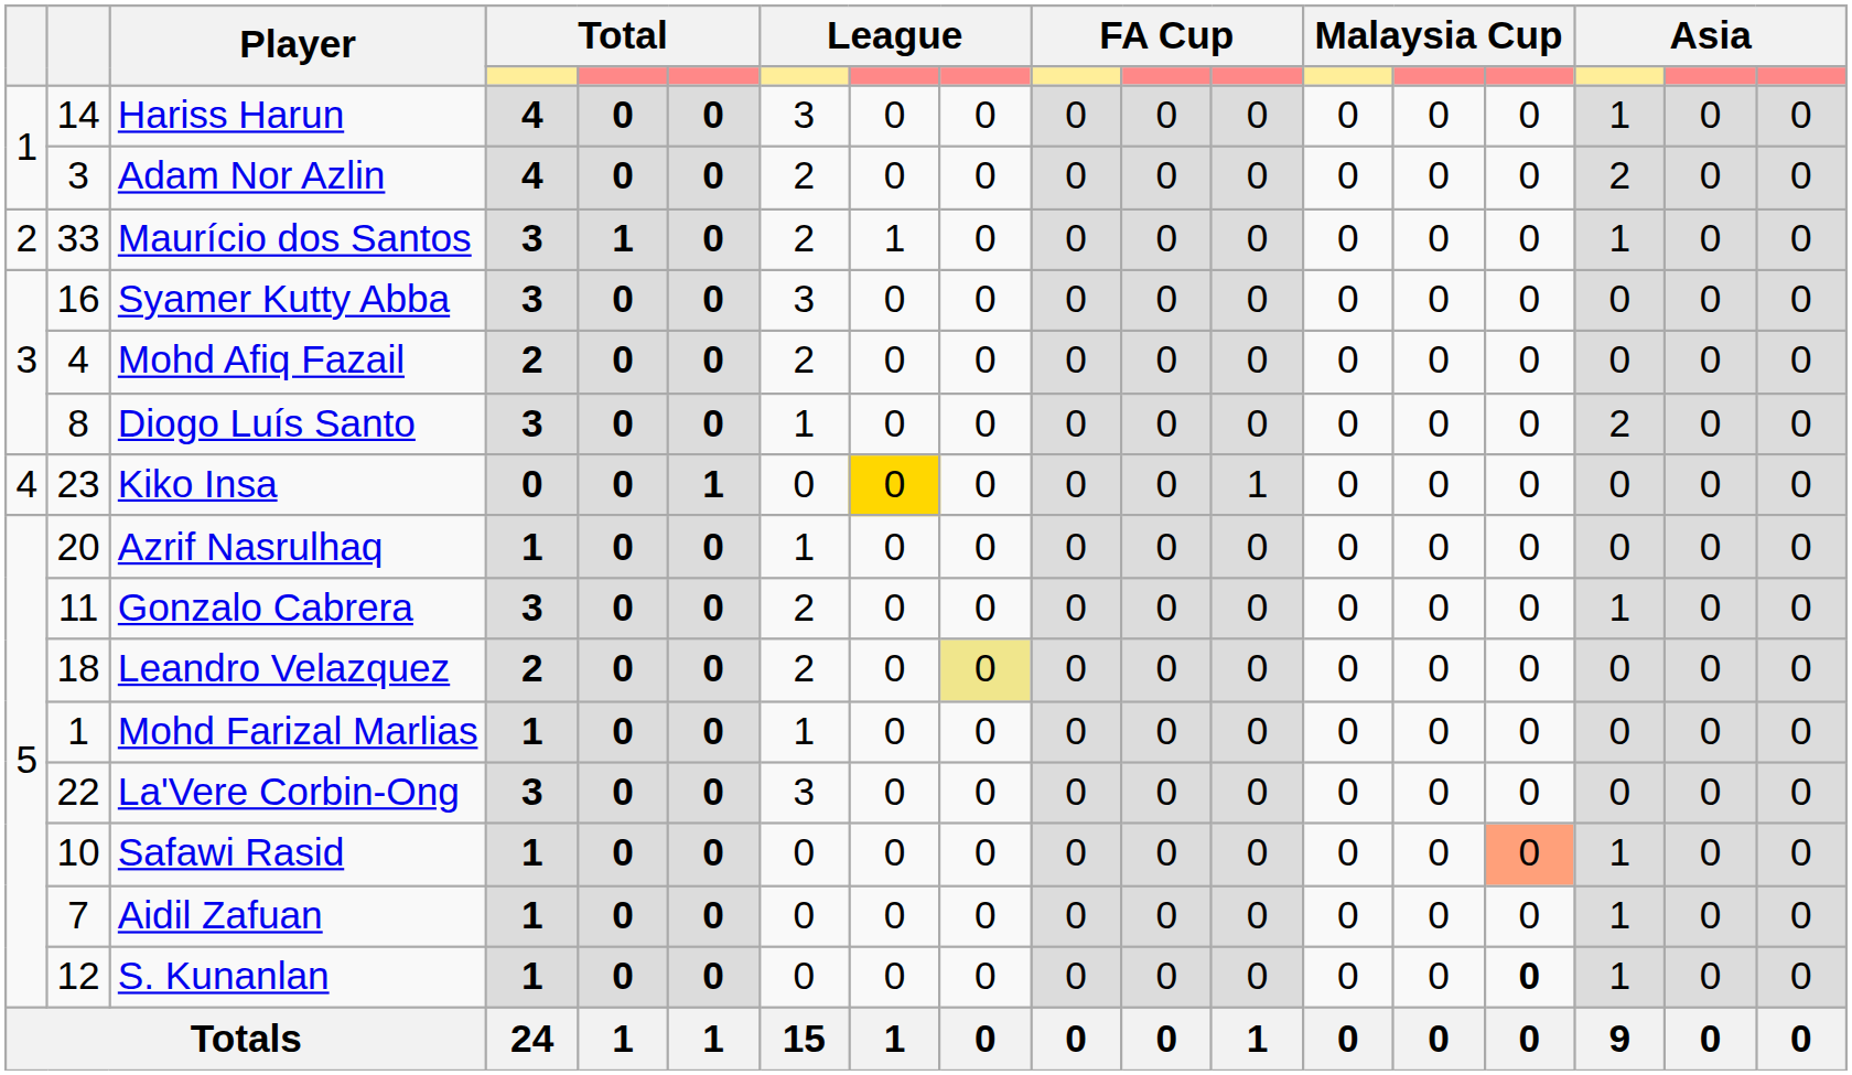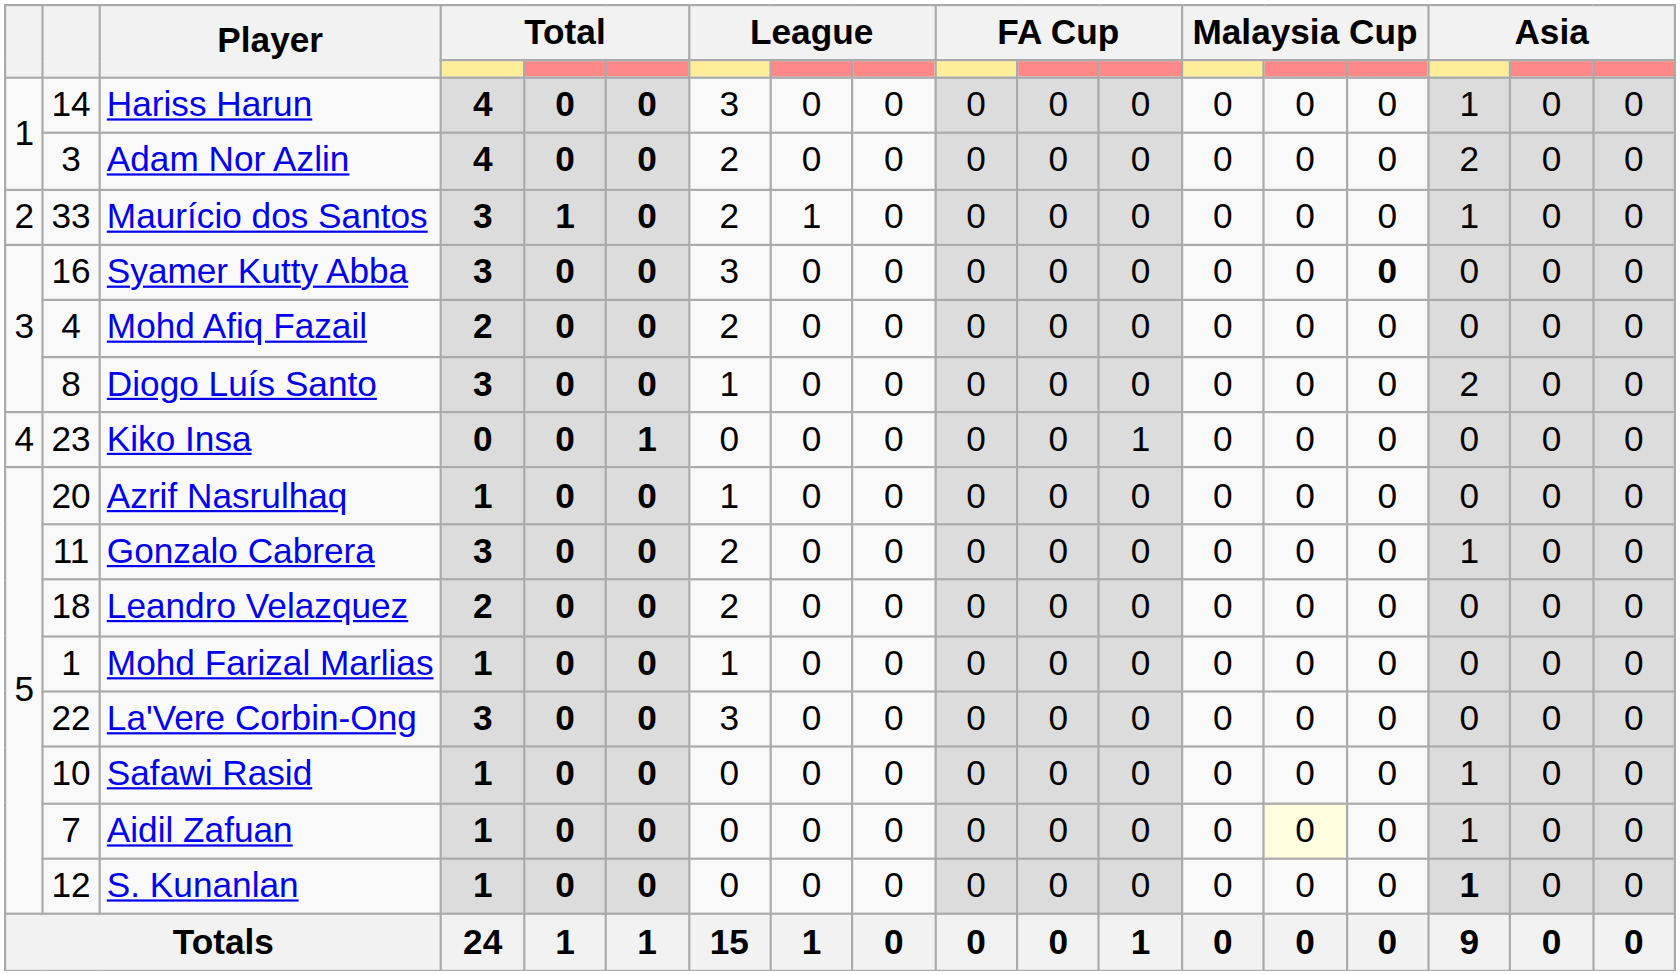Syamer Kutty Abba | column 15: normal -> bold
Kiko Insa | column 8: gold background -> no background
Leandro Velazquez | column 9: khaki background -> no background
Safawi Rasid | column 15: lightsalmon background -> no background
Aidil Zafuan | column 14: no background -> lightyellow background
S. Kunanlan | column 15: bold -> normal
S. Kunanlan | column 16: normal -> bold
